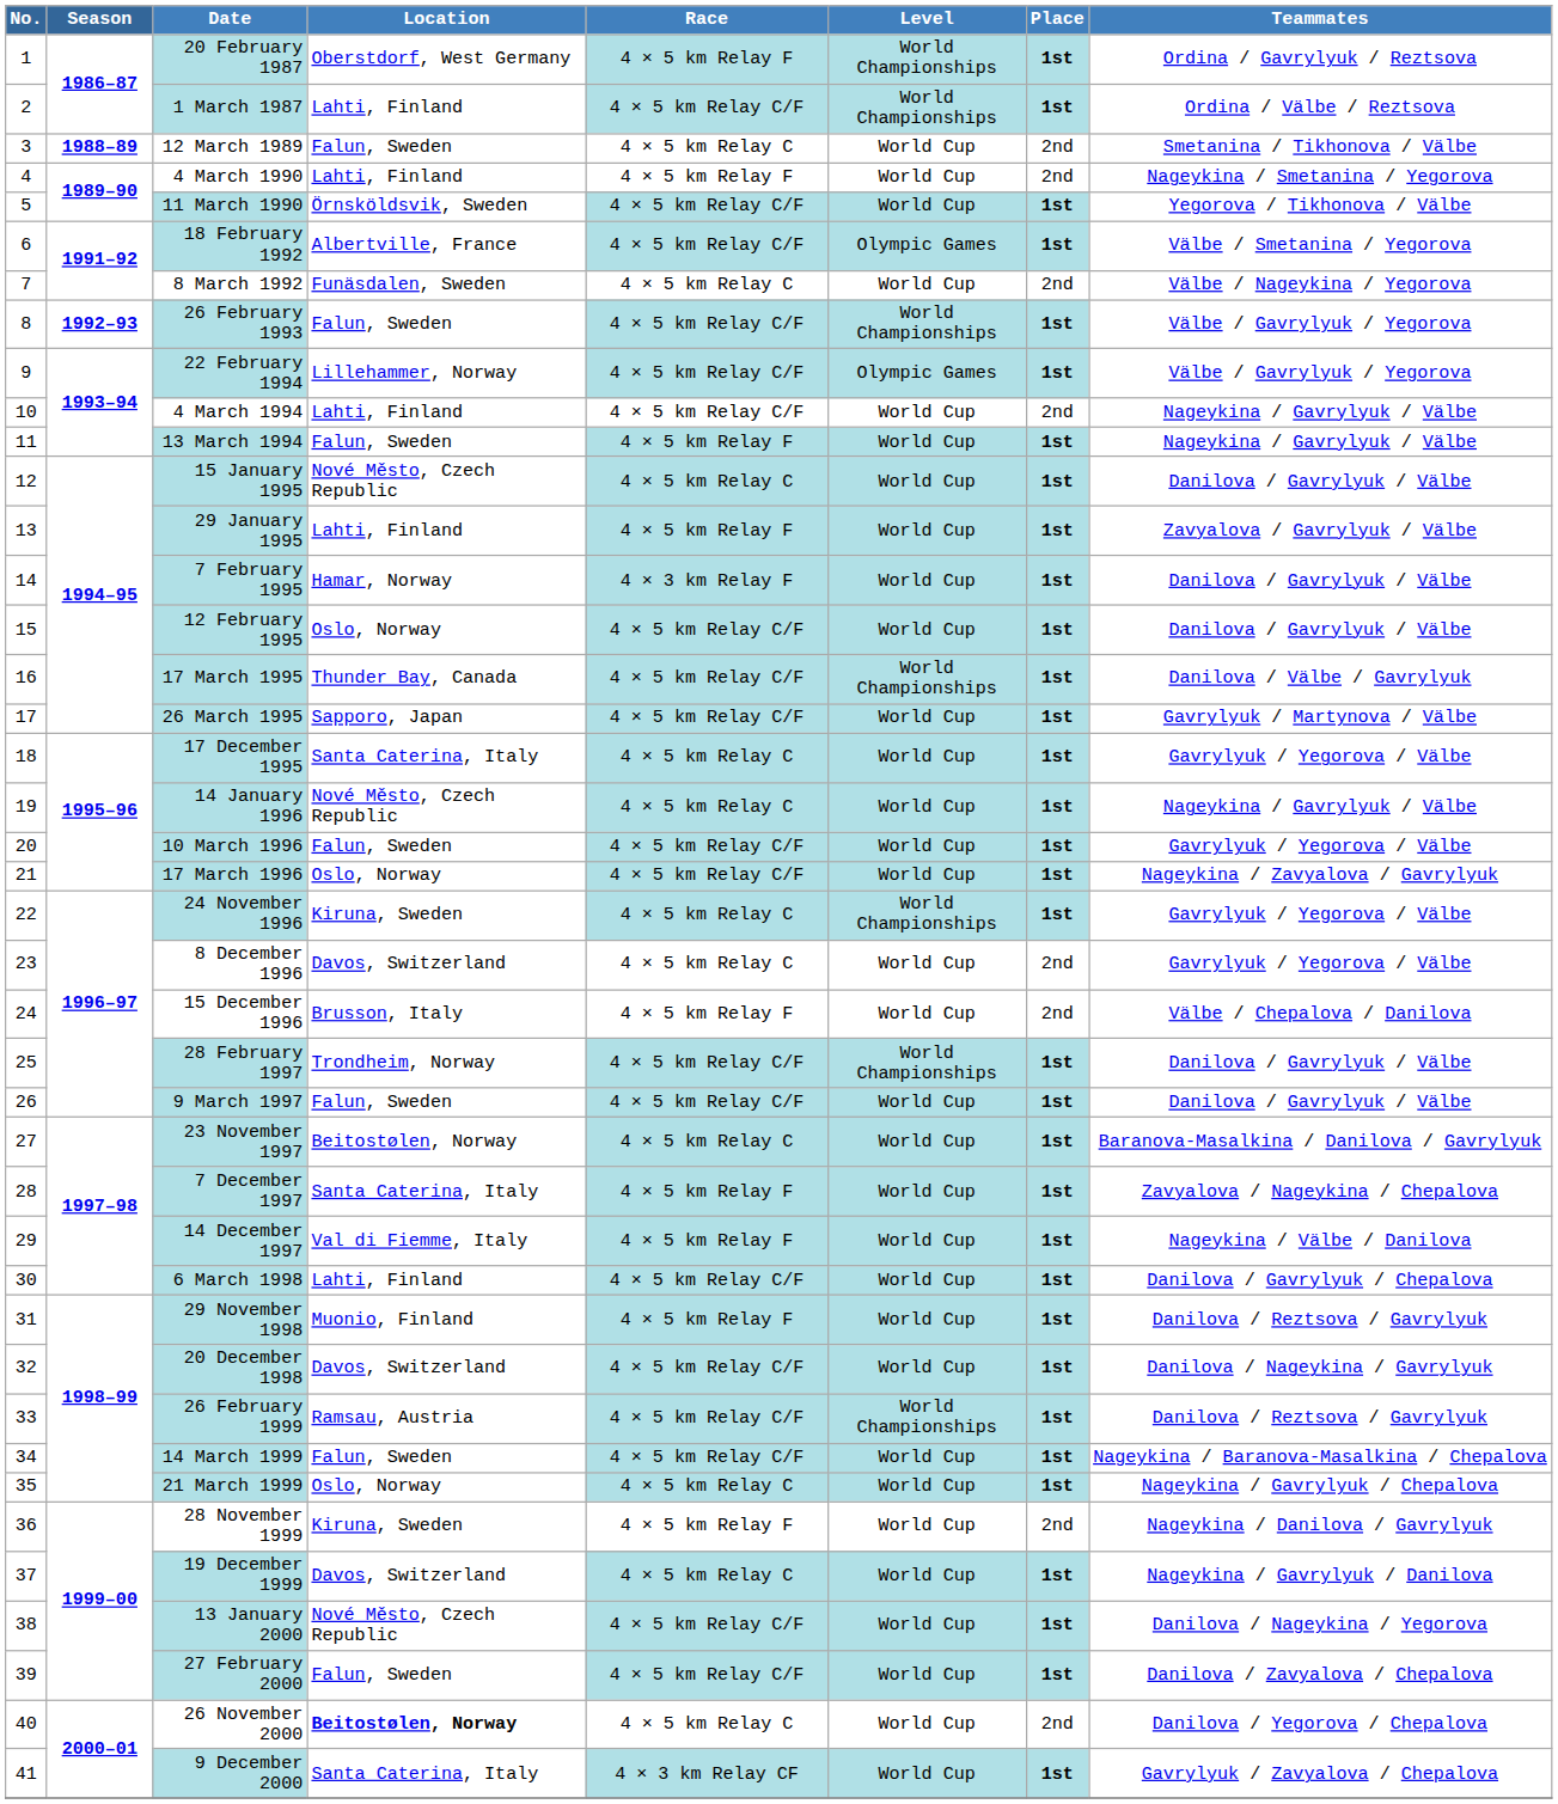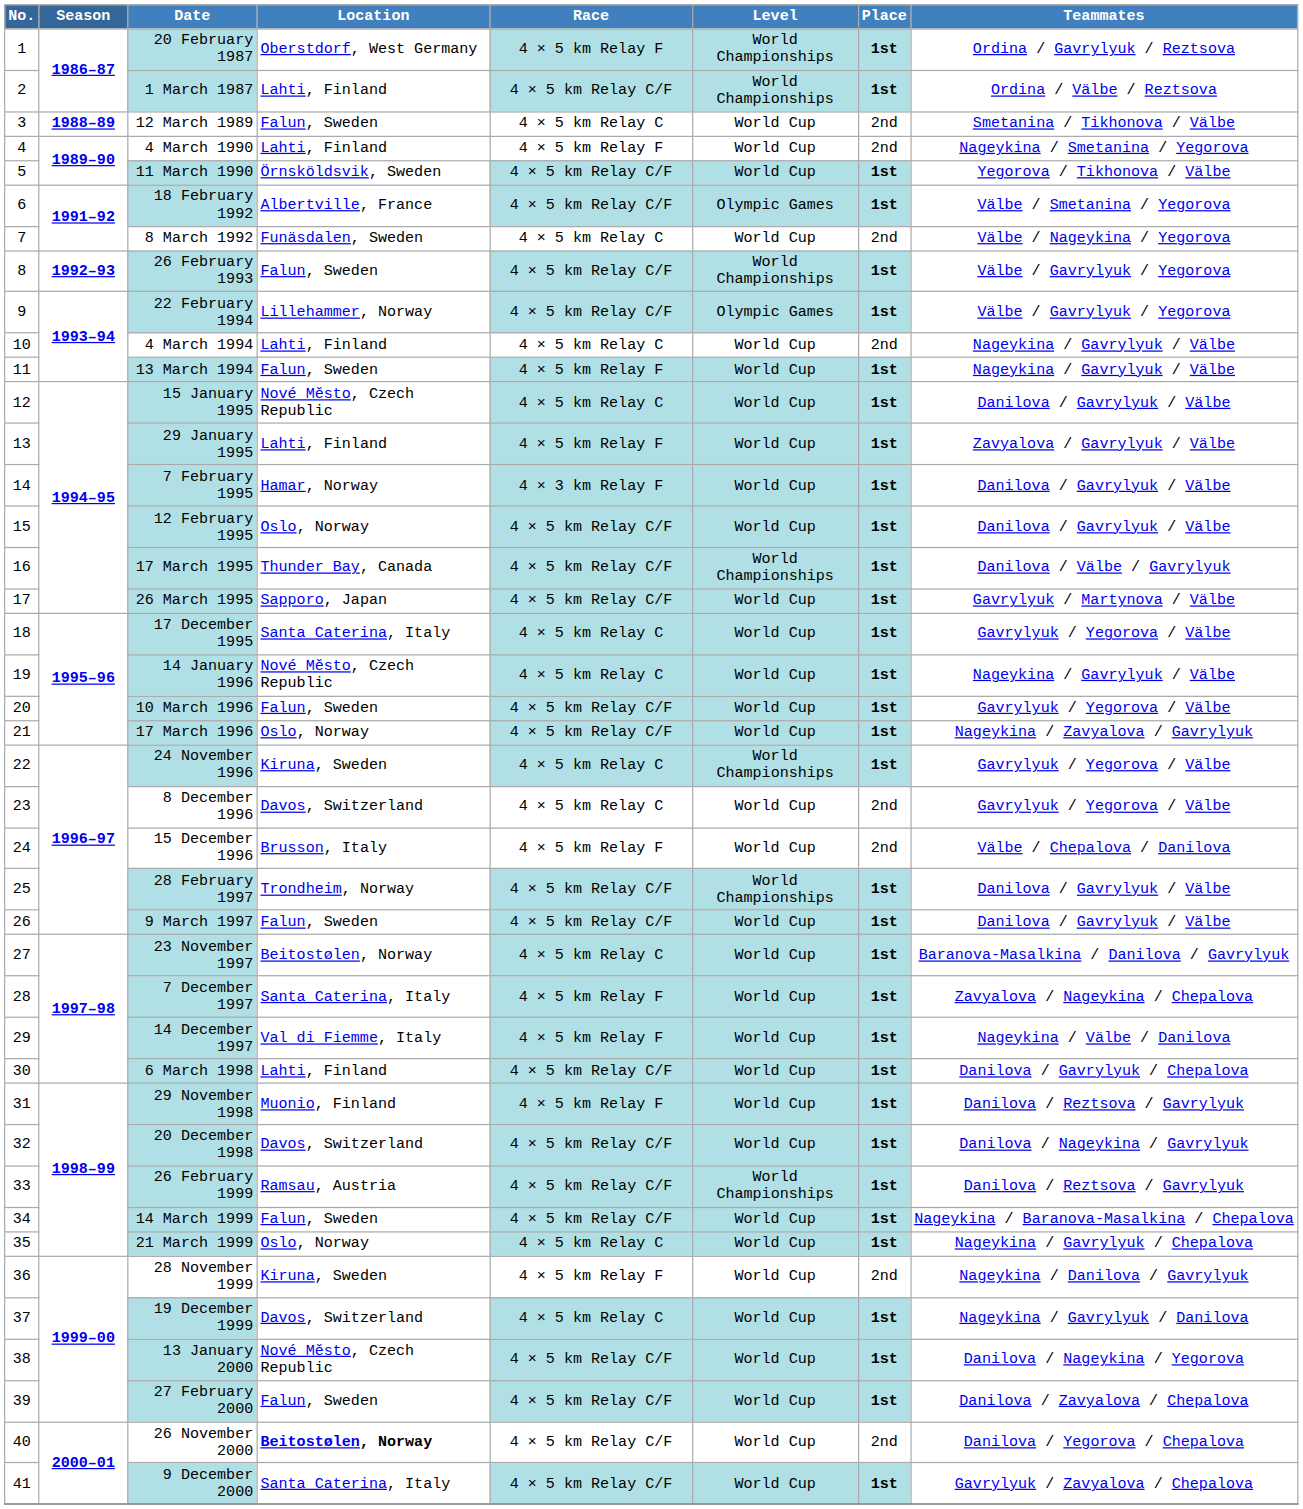4 March 1994 | Race: 4 × 5 km Relay C/F -> 4 × 5 km Relay C
26 November 2000 | Race: 4 × 5 km Relay C -> 4 × 5 km Relay C/F
9 December 2000 | Race: 4 × 3 km Relay CF -> 4 × 5 km Relay C/F
